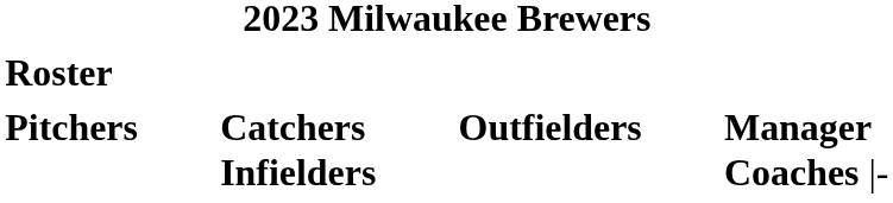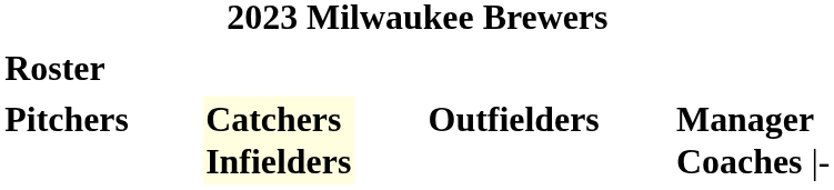Pitchers | column 2: no background -> lightyellow background
